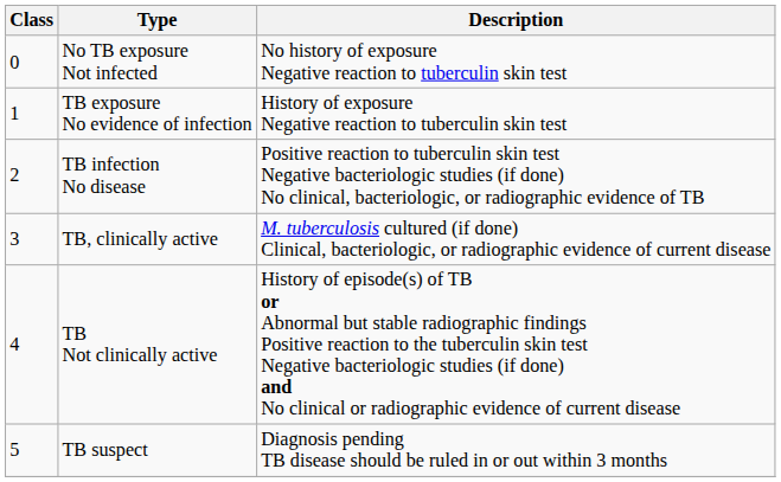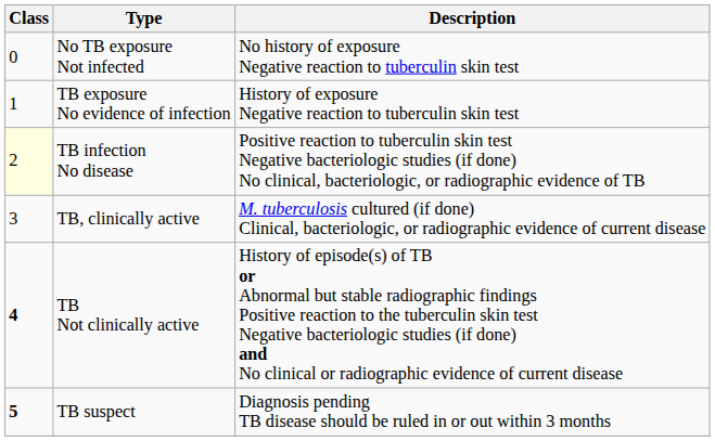TB infection No disease | Class: no background -> lightyellow background
TB Not clinically active | Class: normal -> bold
TB suspect | Class: normal -> bold
